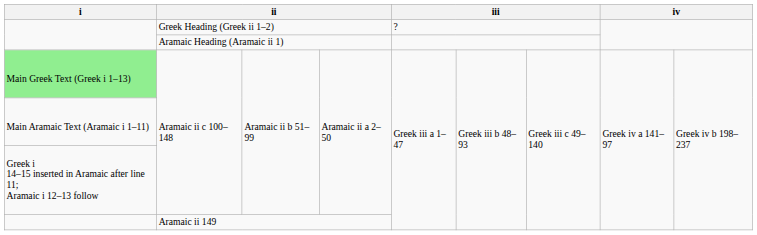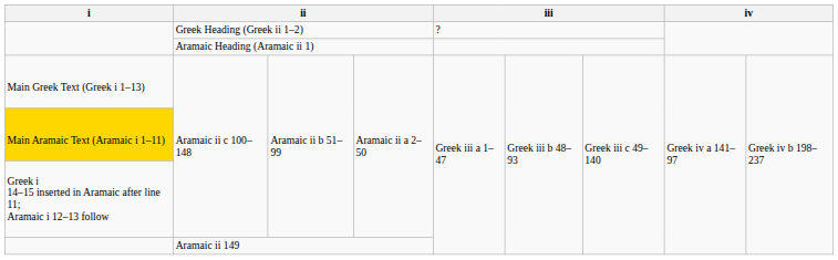Main Greek Text (Greek i 1–13) | i: lightgreen background -> no background
Main Aramaic Text (Aramaic i 1–11) | i: no background -> gold background
